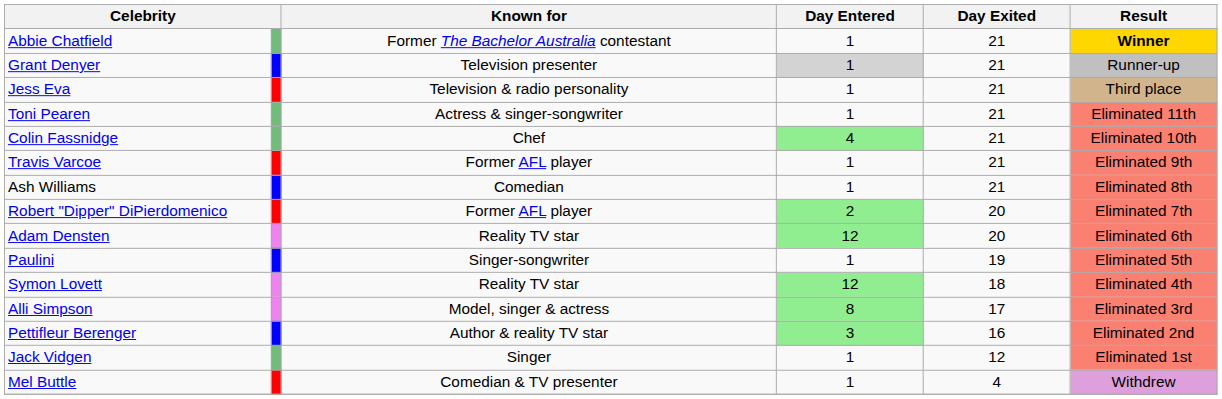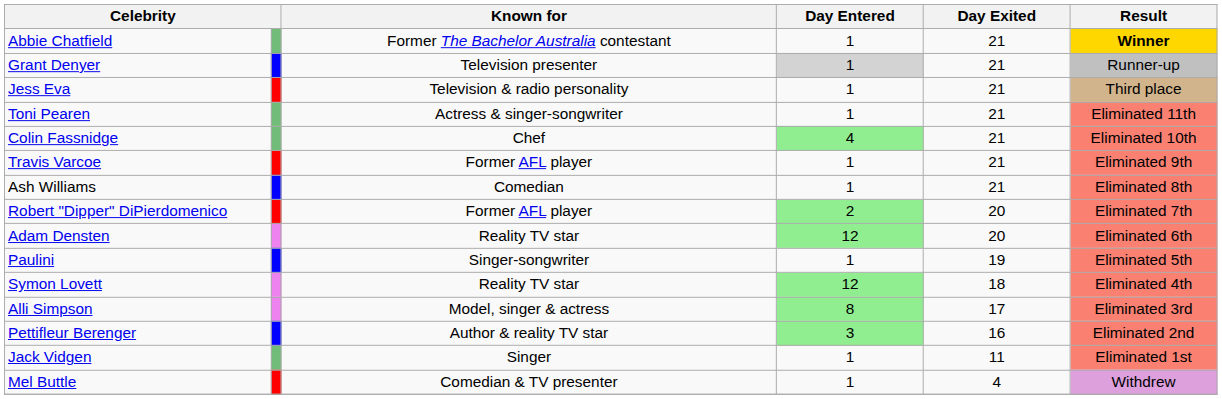Jack Vidgen | Day Exited: 12 -> 11
